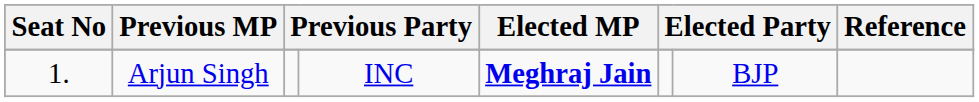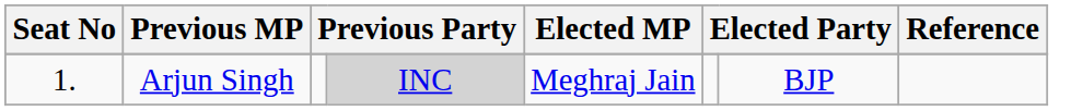Arjun Singh | column 4: no background -> lightgrey background
Arjun Singh | Elected MP: bold -> normal
